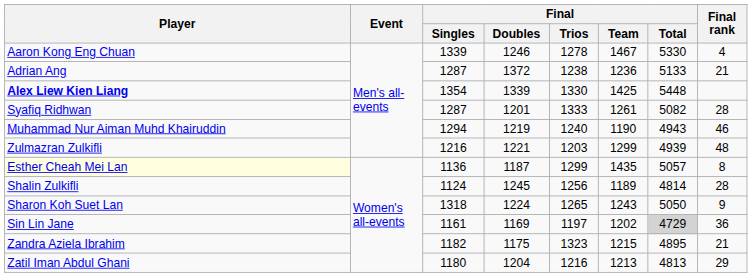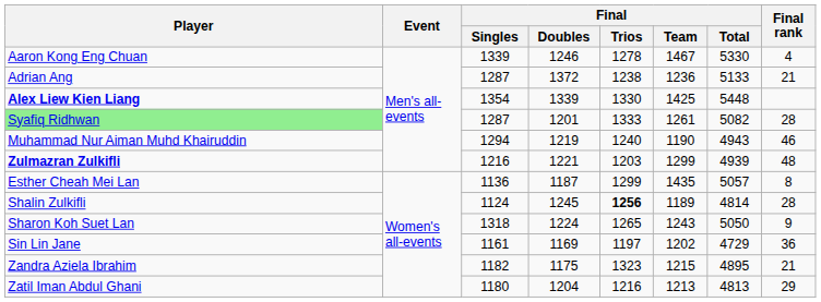row 6 | Player: no background -> lightgreen background
row 8 | Player: normal -> bold
row 9 | Player: lightyellow background -> no background
row 10 | Final / Trios: normal -> bold
row 12 | Final / Total: lightgrey background -> no background
